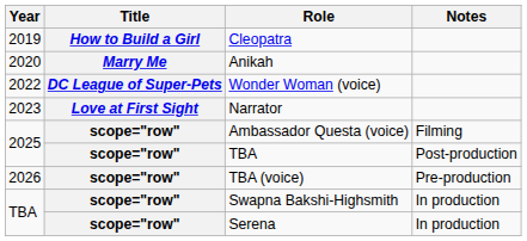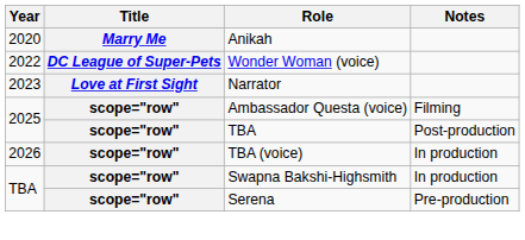- row: 2019 | How to Build a Girl | Cleopatra
TBA (voice) | Notes: Pre-production -> In production
Serena | Notes: In production -> Pre-production
